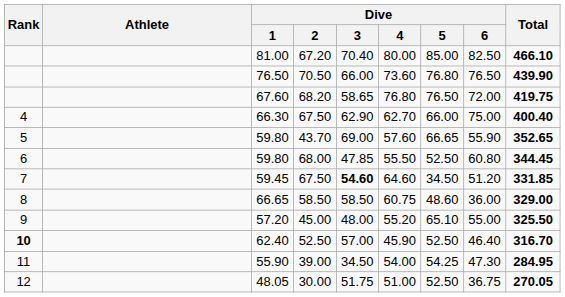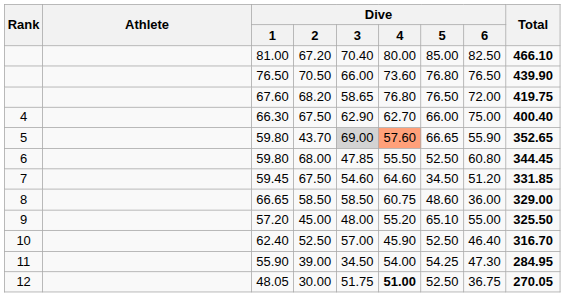59.80 / 43.70 | Dive / 3: no background -> lightgrey background
59.80 / 43.70 | Dive / 4: no background -> lightsalmon background
59.45 | Dive / 3: bold -> normal
62.40 | Rank: bold -> normal
48.05 | Dive / 4: normal -> bold
